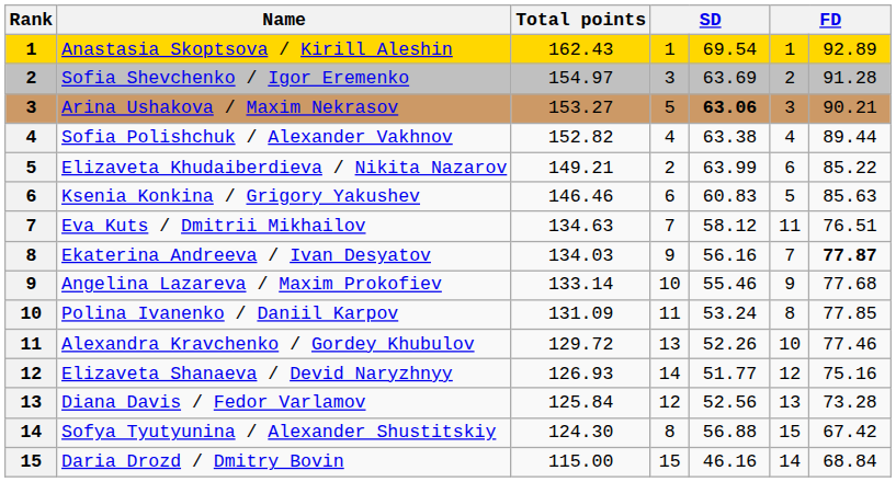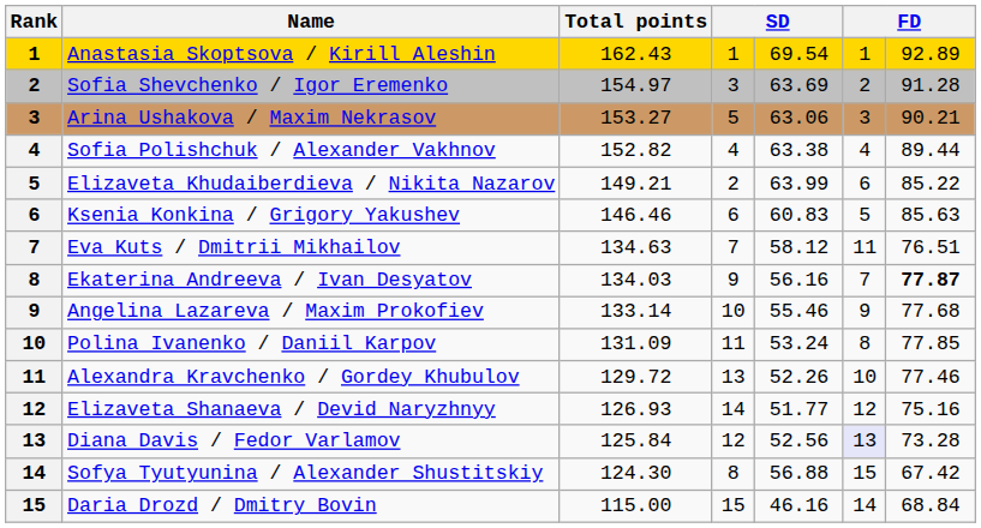Arina Ushakova / Maxim Nekrasov | column 5: bold -> normal
Diana Davis / Fedor Varlamov | column 6: no background -> lavender background
